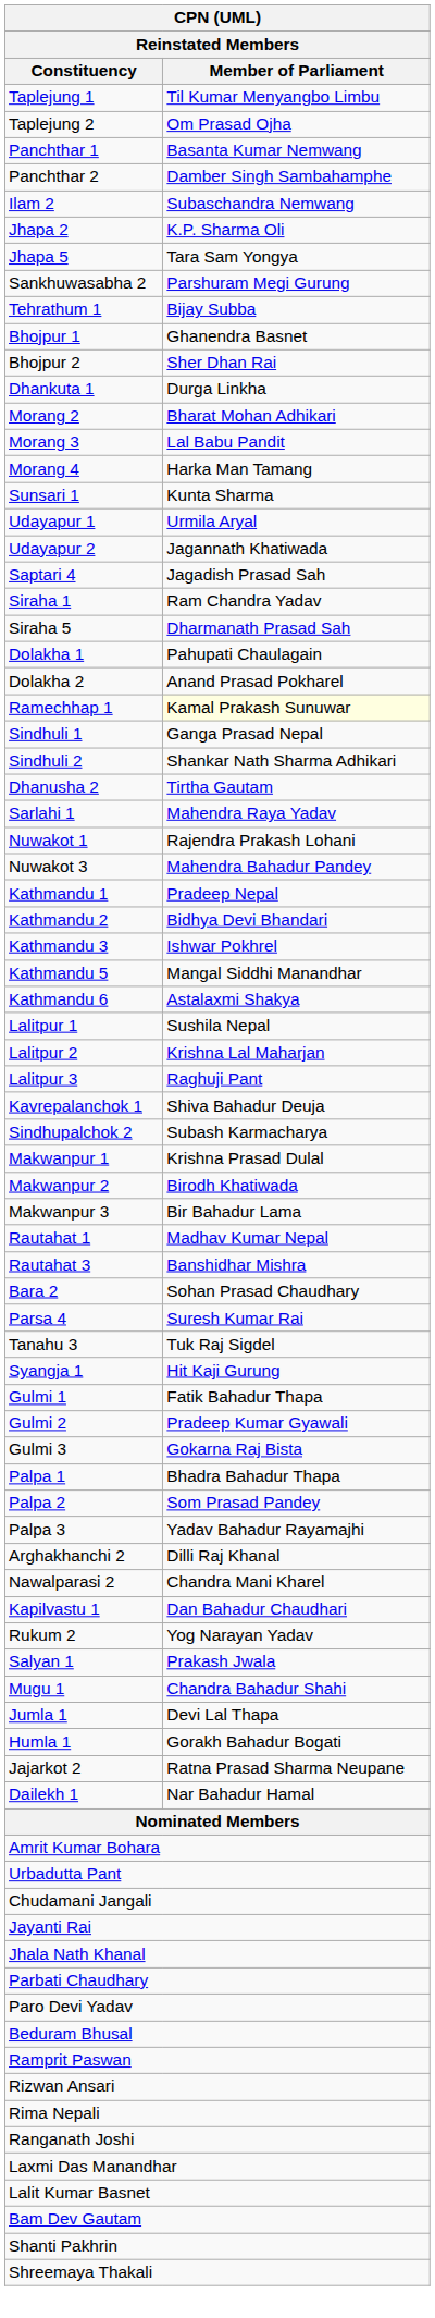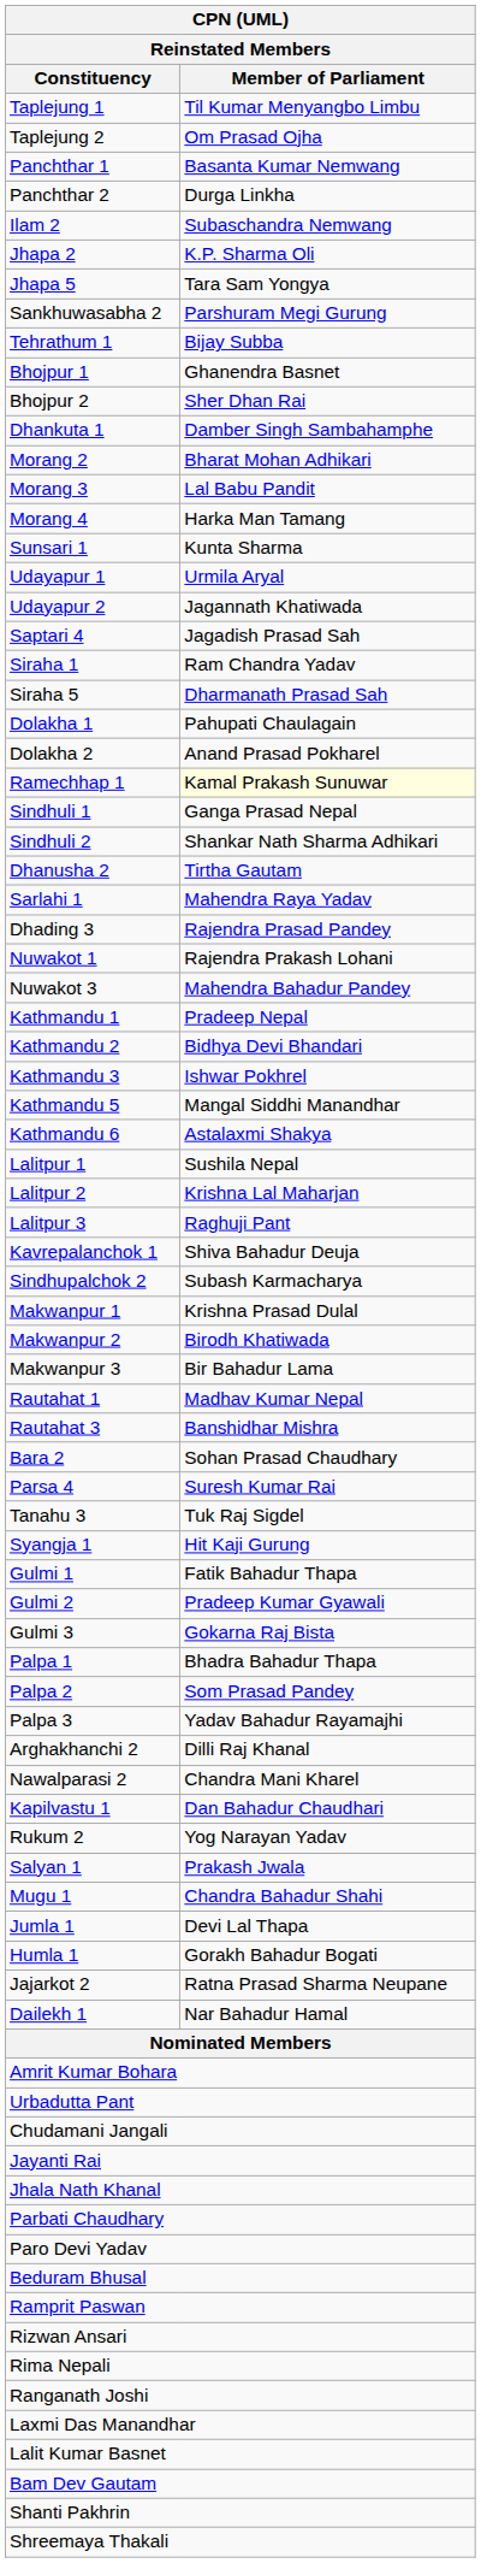Panchthar 2 | Member of Parliament: Damber Singh Sambahamphe -> Durga Linkha
Dhankuta 1 | Member of Parliament: Durga Linkha -> Damber Singh Sambahamphe
+ row: Dhading 3 | Rajendra Prasad Pandey
